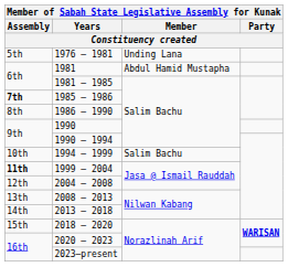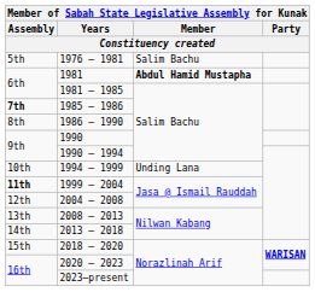1976 – 1981 | Member: Unding Lana -> Salim Bachu
1981 | Member: normal -> bold
1994 – 1999 | Member: Salim Bachu -> Unding Lana
